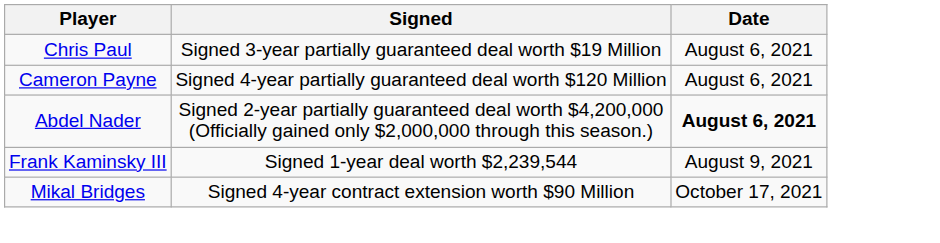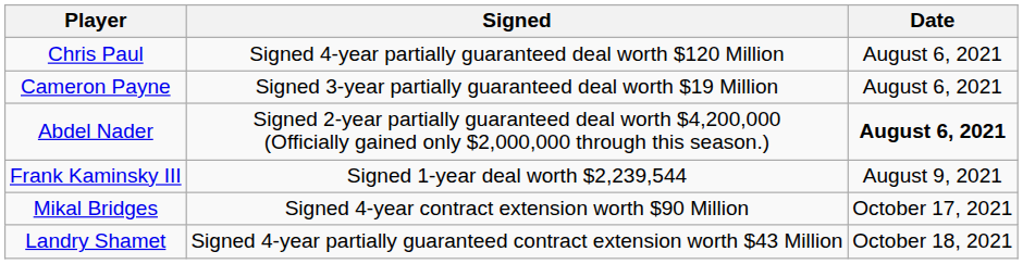Chris Paul | Signed: Signed 3-year partially guaranteed deal worth $19 Million -> Signed 4-year partially guaranteed deal worth $120 Million
Cameron Payne | Signed: Signed 4-year partially guaranteed deal worth $120 Million -> Signed 3-year partially guaranteed deal worth $19 Million
+ row: Landry Shamet | Signed 4-year partially guaranteed contract extension worth $43 Million | October 18, 2021
